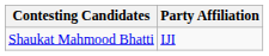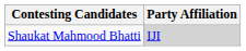Shaukat Mahmood Bhatti | Party Affiliation: no background -> lightgrey background
